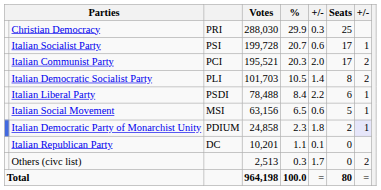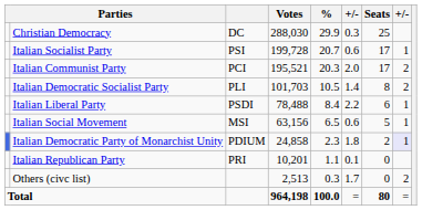Christian Democracy | column 3: PRI -> DC
Italian Republican Party | column 3: DC -> PRI
